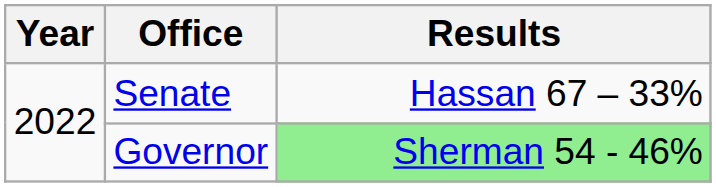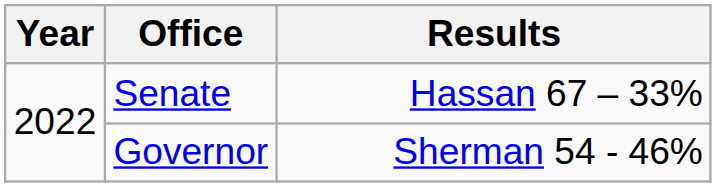Governor | Results: lightgreen background -> no background
